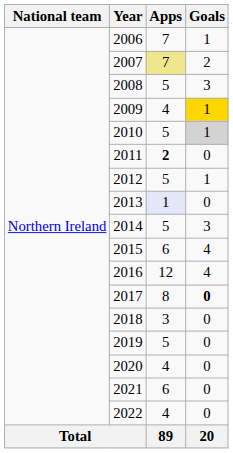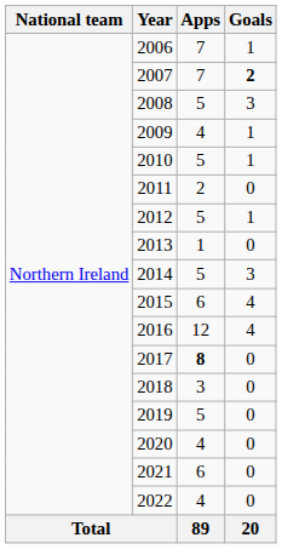2007 | Apps: khaki background -> no background
2007 | Goals: normal -> bold
2009 | Goals: gold background -> no background
2010 | Goals: lightgrey background -> no background
2011 | Apps: bold -> normal
2013 | Apps: lavender background -> no background
2017 | Apps: normal -> bold
2017 | Goals: bold -> normal
